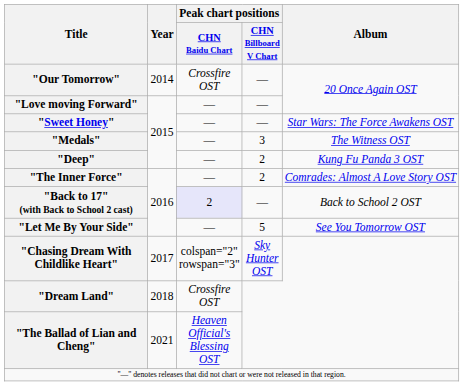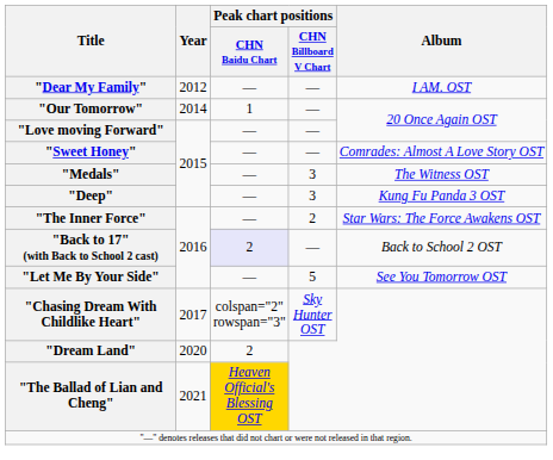+ row: "Dear My Family" | 2012 | — | — | I AM. OST
"Our Tomorrow" | Peak chart positions / CHN Baidu Chart: Crossfire OST -> 1
"Sweet Honey" | Album: Star Wars: The Force Awakens OST -> Comrades: Almost A Love Story OST
"Deep" | Peak chart positions / CHN Billboard V Chart: 2 -> 3
"The Inner Force" | Album: Comrades: Almost A Love Story OST -> Star Wars: The Force Awakens OST
"Dream Land" | Year: 2018 -> 2020
"Dream Land" | Peak chart positions / CHN Baidu Chart: Crossfire OST -> 2
"The Ballad of Lian and Cheng" | Peak chart positions / CHN Baidu Chart: no background -> gold background
